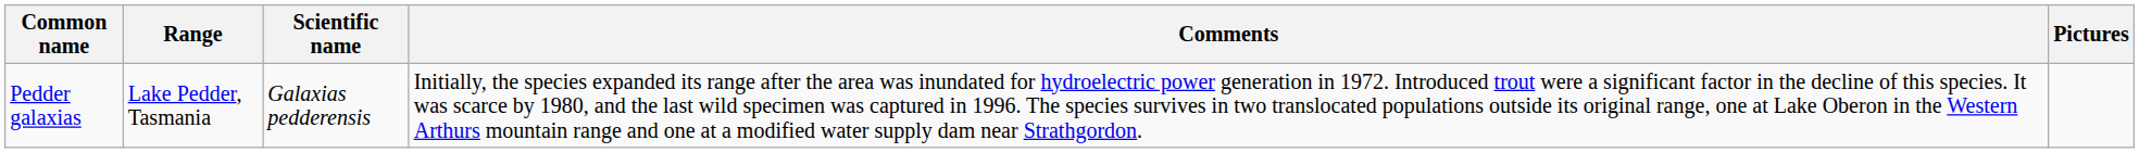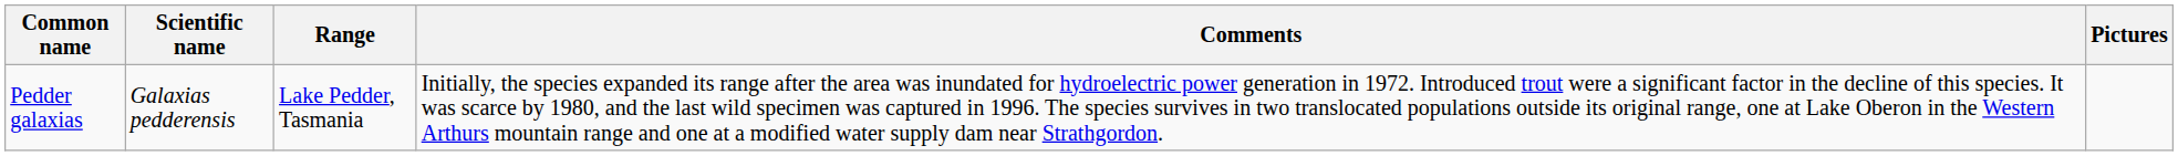columns swapped: Scientific name <-> Range
